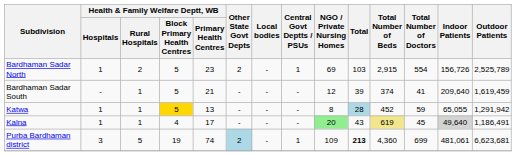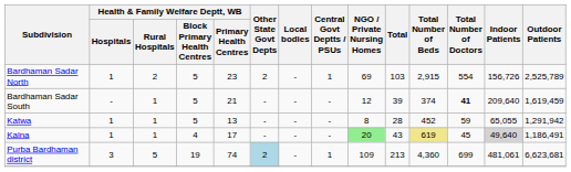Bardhaman Sadar South | Total Number of Doctors: normal -> bold
Katwa | column 4: gold background -> no background
Katwa | Total: lightblue background -> no background
Purba Bardhaman district | Total: bold -> normal
